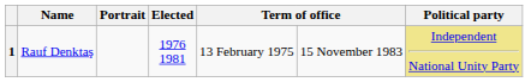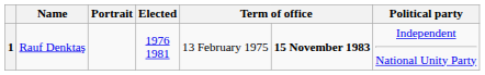1 | column 6: normal -> bold
1 | Political party: khaki background -> no background
